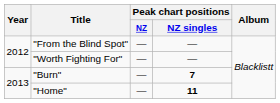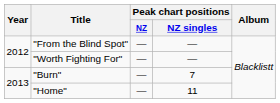"Burn" | Peak chart positions / NZ singles: bold -> normal
"Home" | Peak chart positions / NZ singles: bold -> normal
